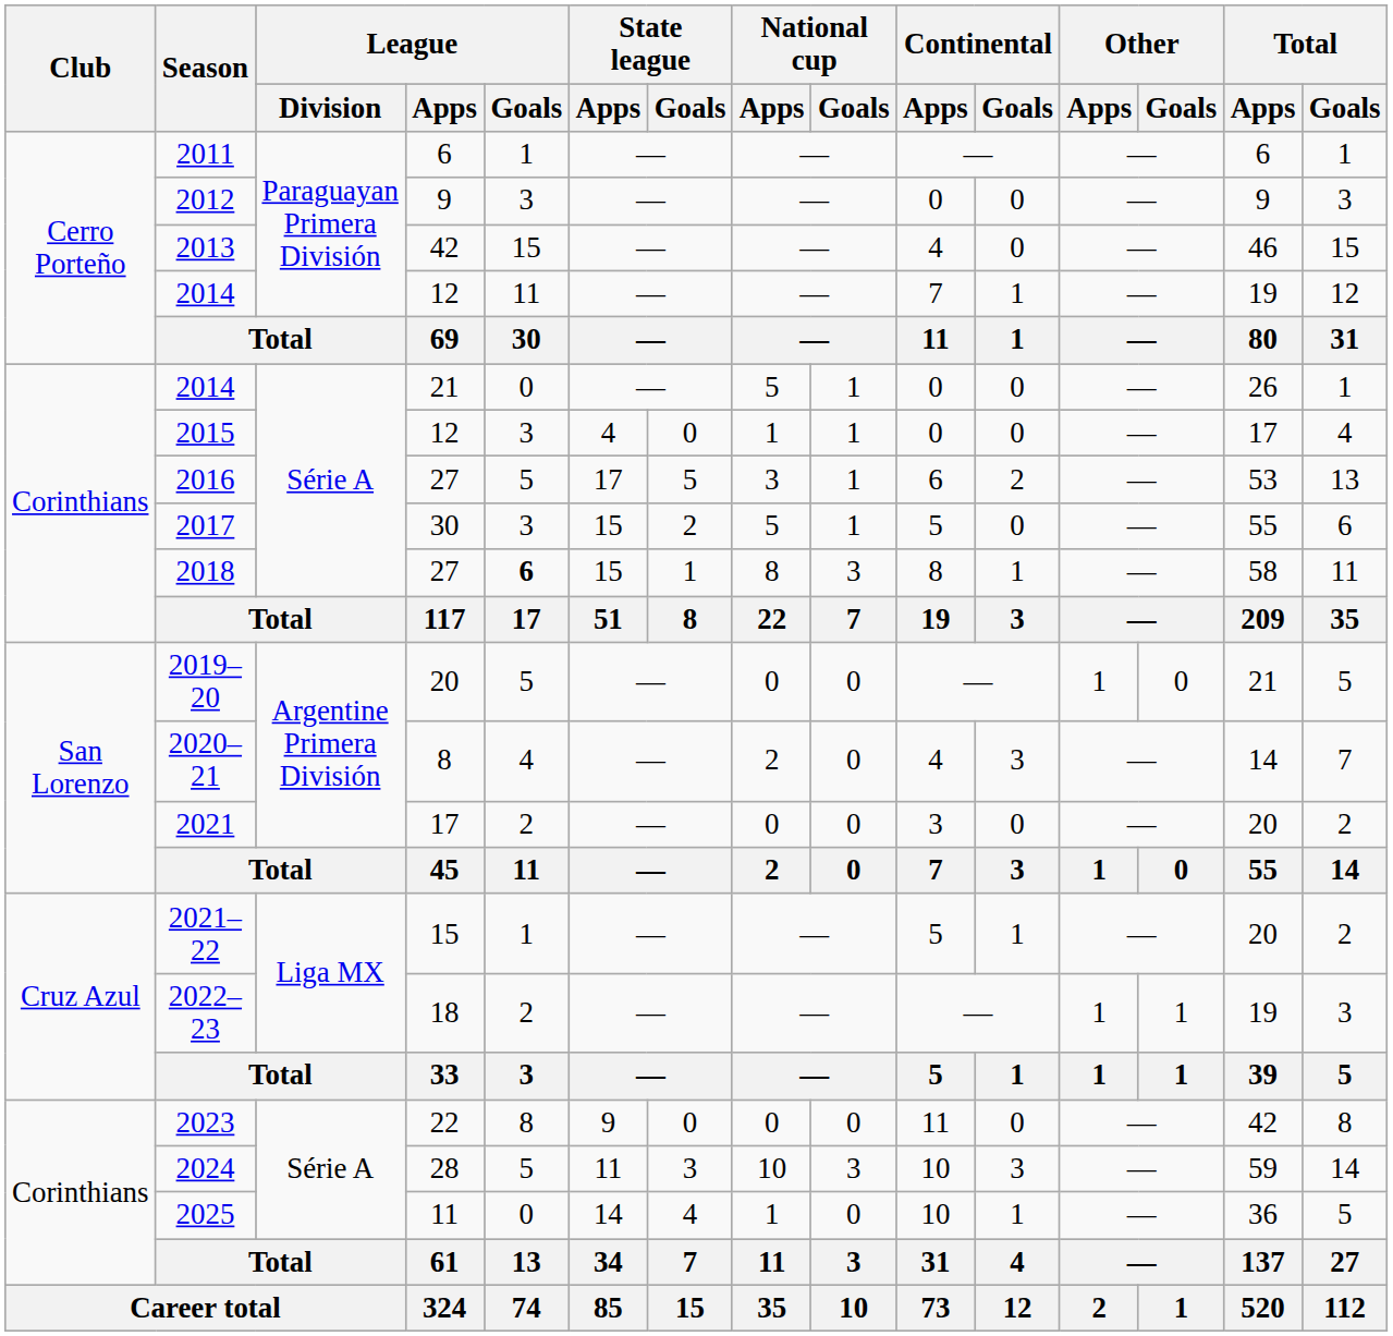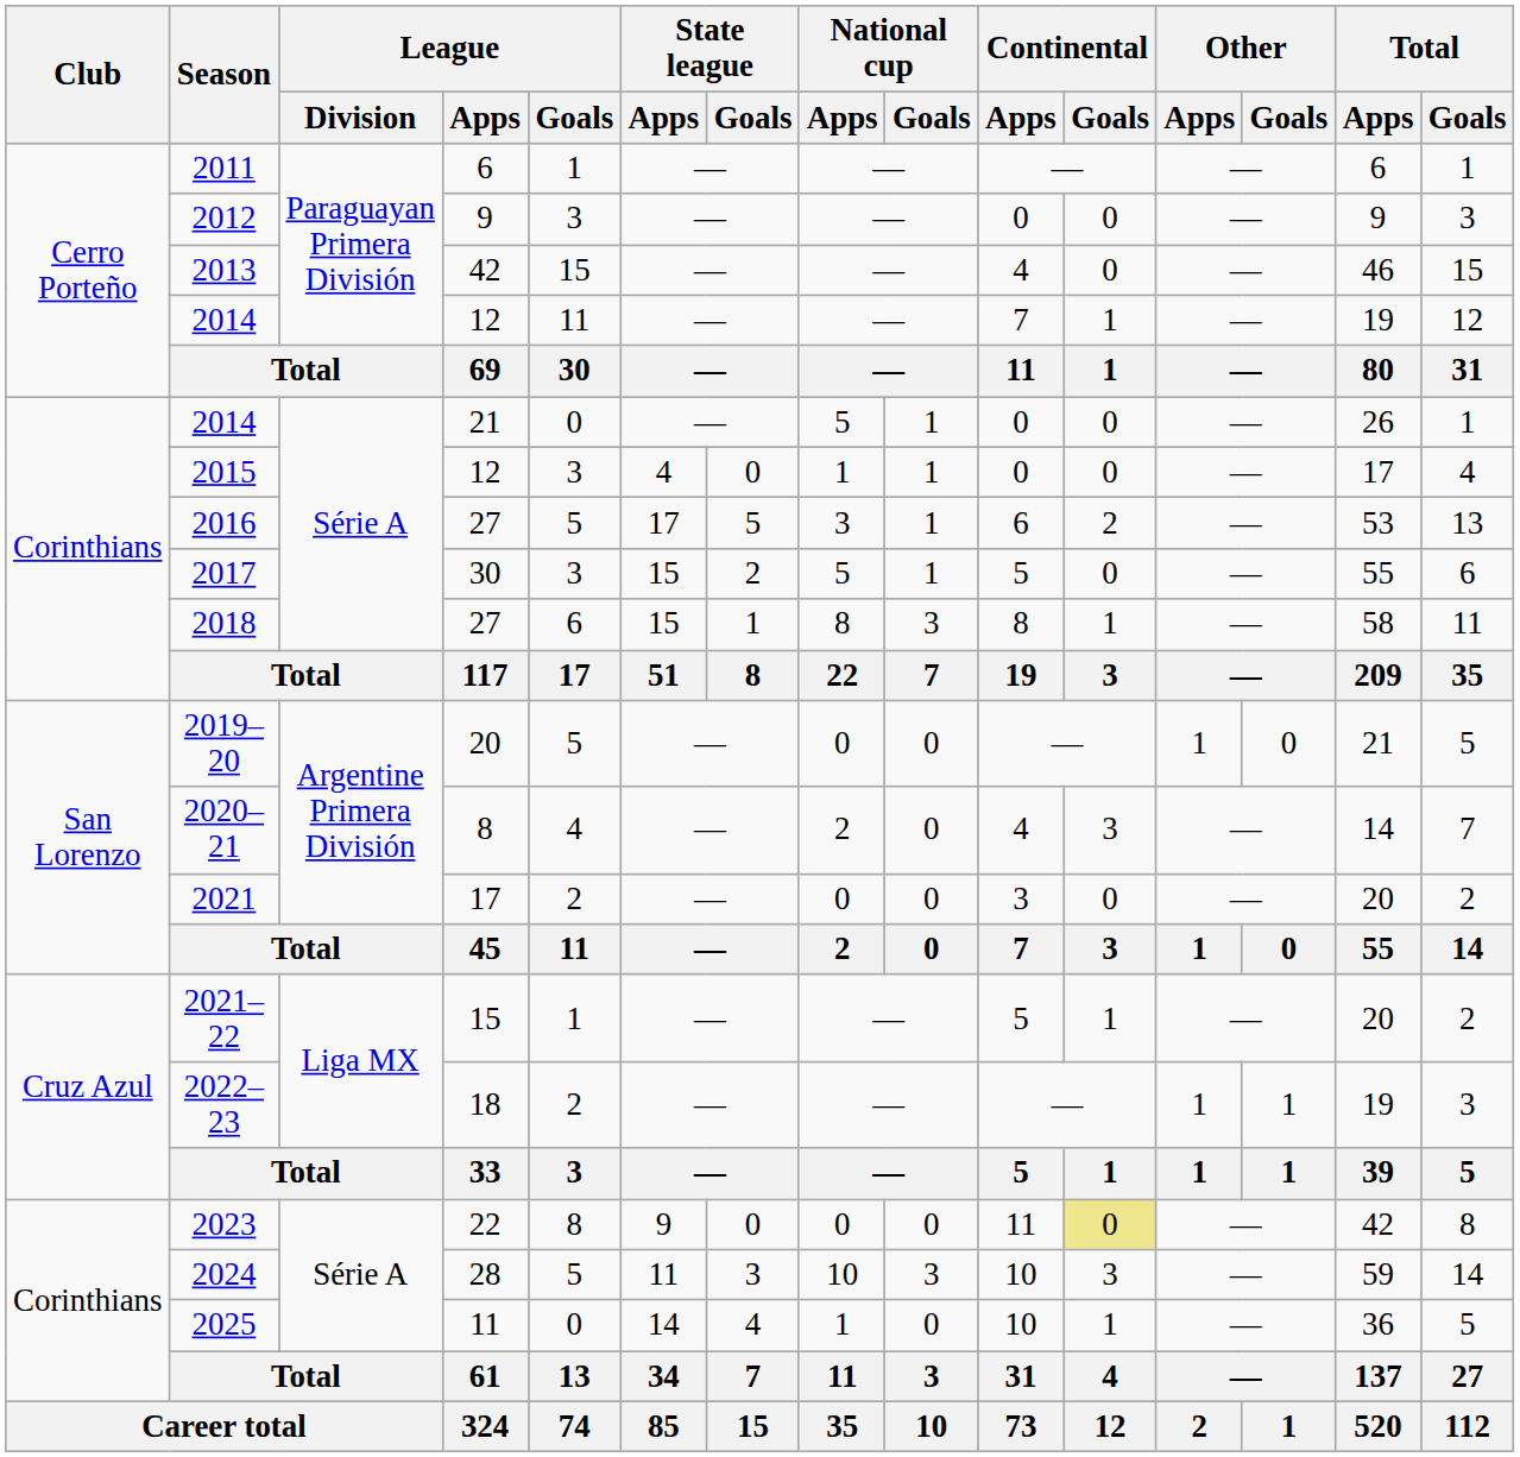2018 | League / Goals: bold -> normal
2023 | Continental / Goals: no background -> khaki background
